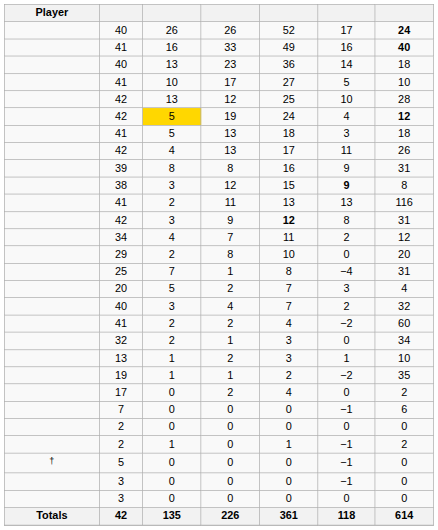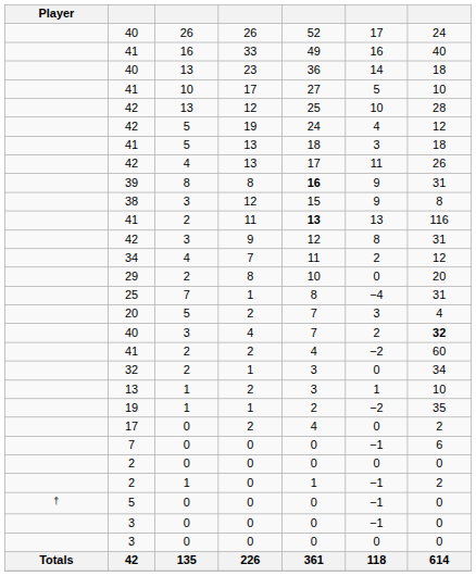40 / 26 | column 7: bold -> normal
41 / 33 | column 7: bold -> normal
42 / 19 | column 3: gold background -> no background
42 / 19 | column 7: bold -> normal
39 | column 5: normal -> bold
38 | column 6: bold -> normal
41 / 11 | column 5: normal -> bold
42 / 9 | column 5: bold -> normal
40 / 4 | column 7: normal -> bold
